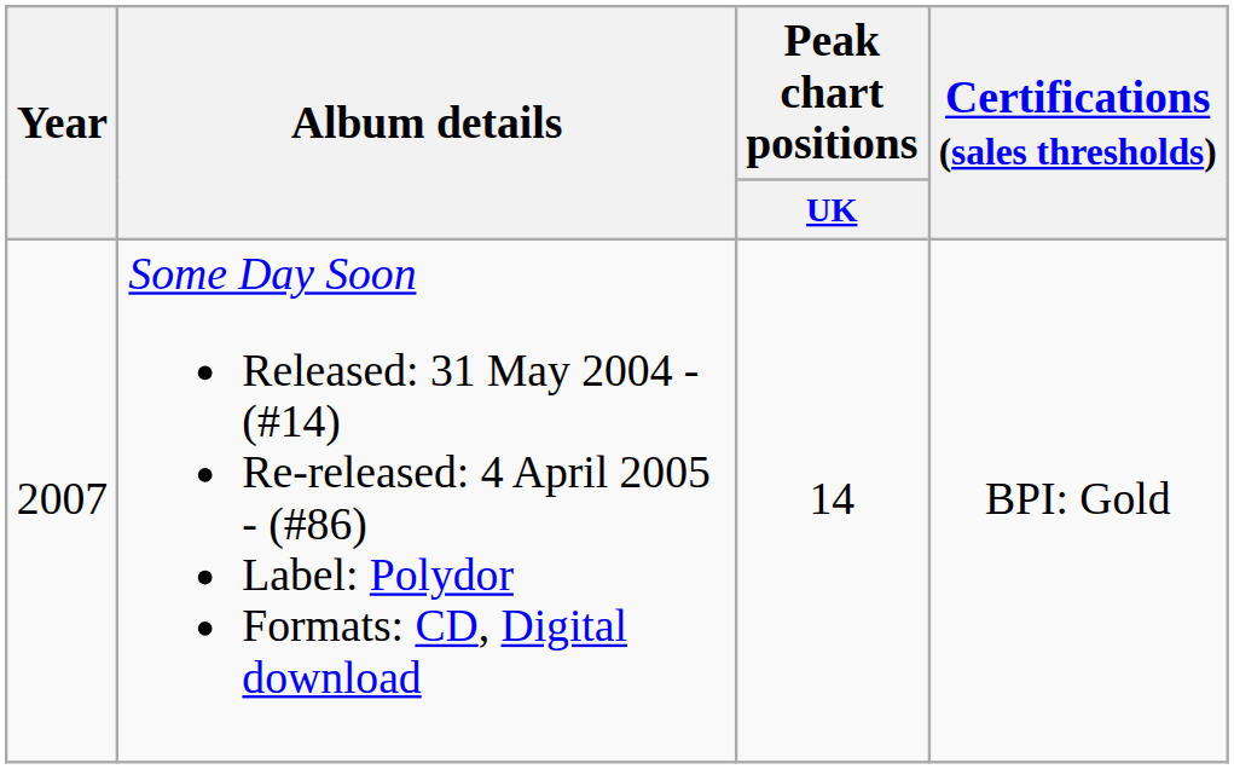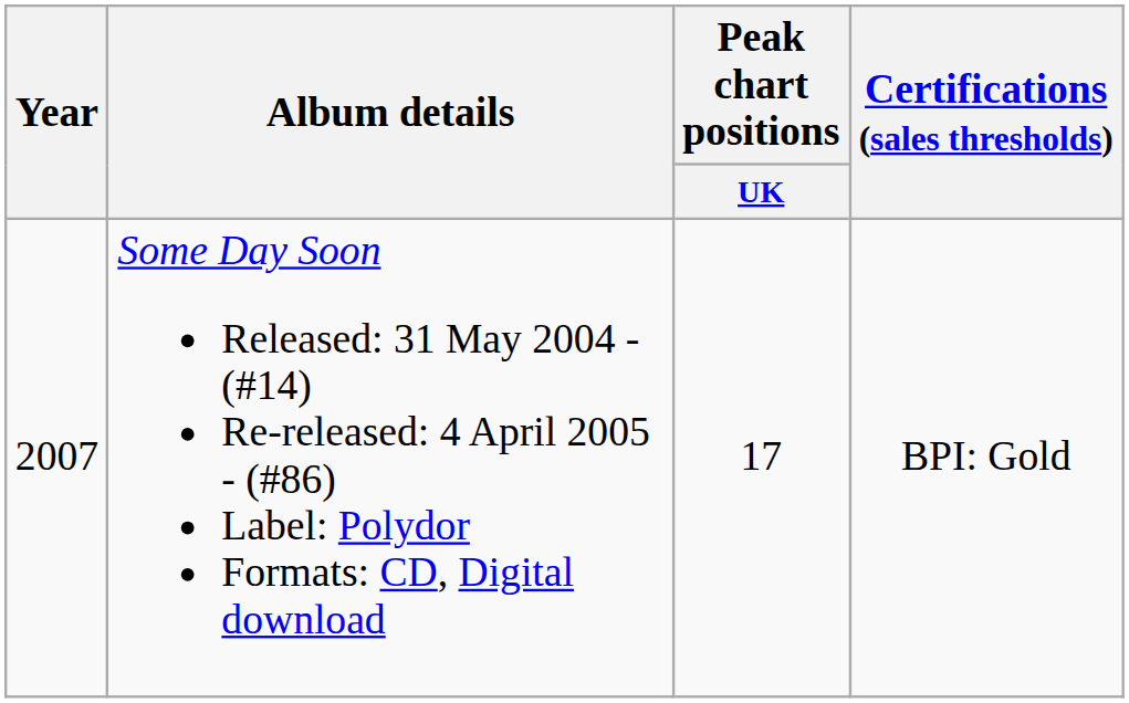row 3 | Peak chart positions / UK: 14 -> 17
